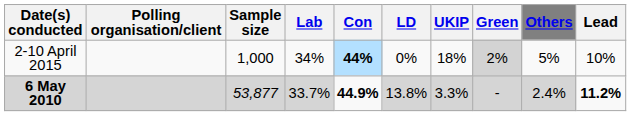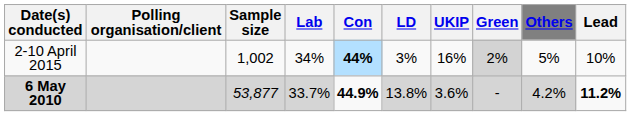2-10 April 2015 | Sample size: 1,000 -> 1,002
2-10 April 2015 | LD: 0% -> 3%
2-10 April 2015 | UKIP: 18% -> 16%
6 May 2010 | UKIP: 3.3% -> 3.6%
6 May 2010 | Others: 2.4% -> 4.2%
